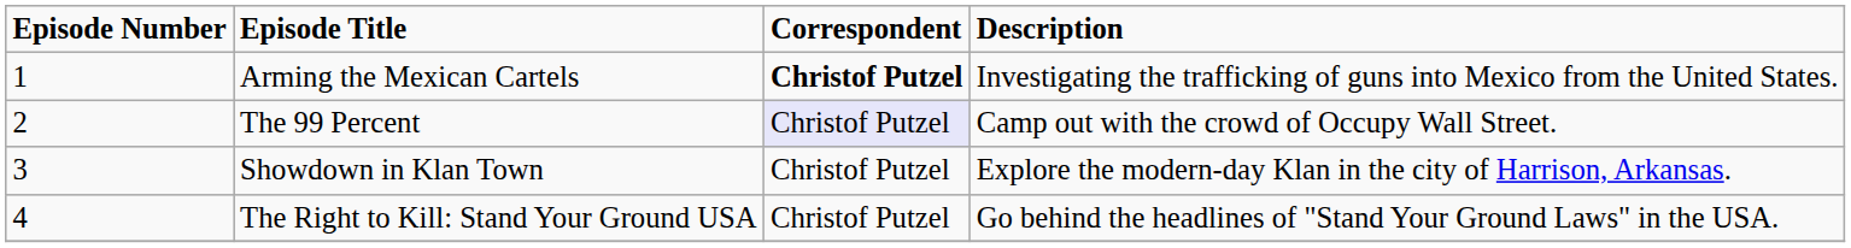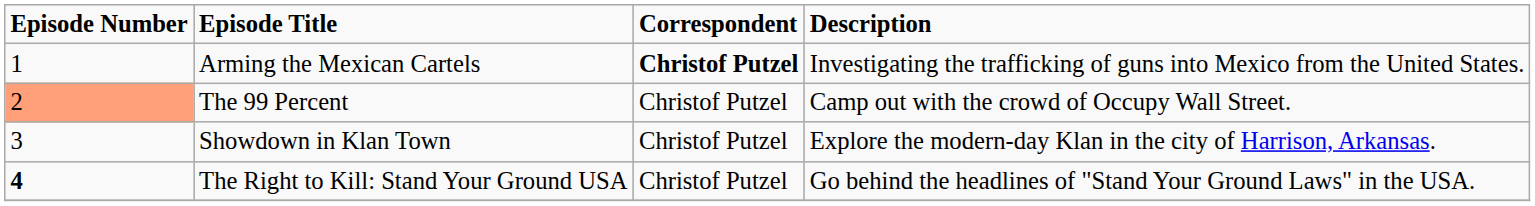The 99 Percent | Episode Number: no background -> lightsalmon background
The 99 Percent | Correspondent: lavender background -> no background
The Right to Kill: Stand Your Ground USA | Episode Number: normal -> bold
